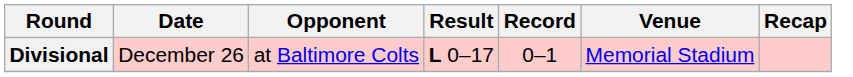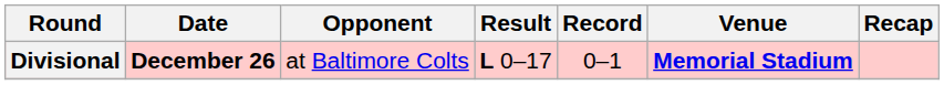Divisional | Date: normal -> bold
Divisional | Venue: normal -> bold
